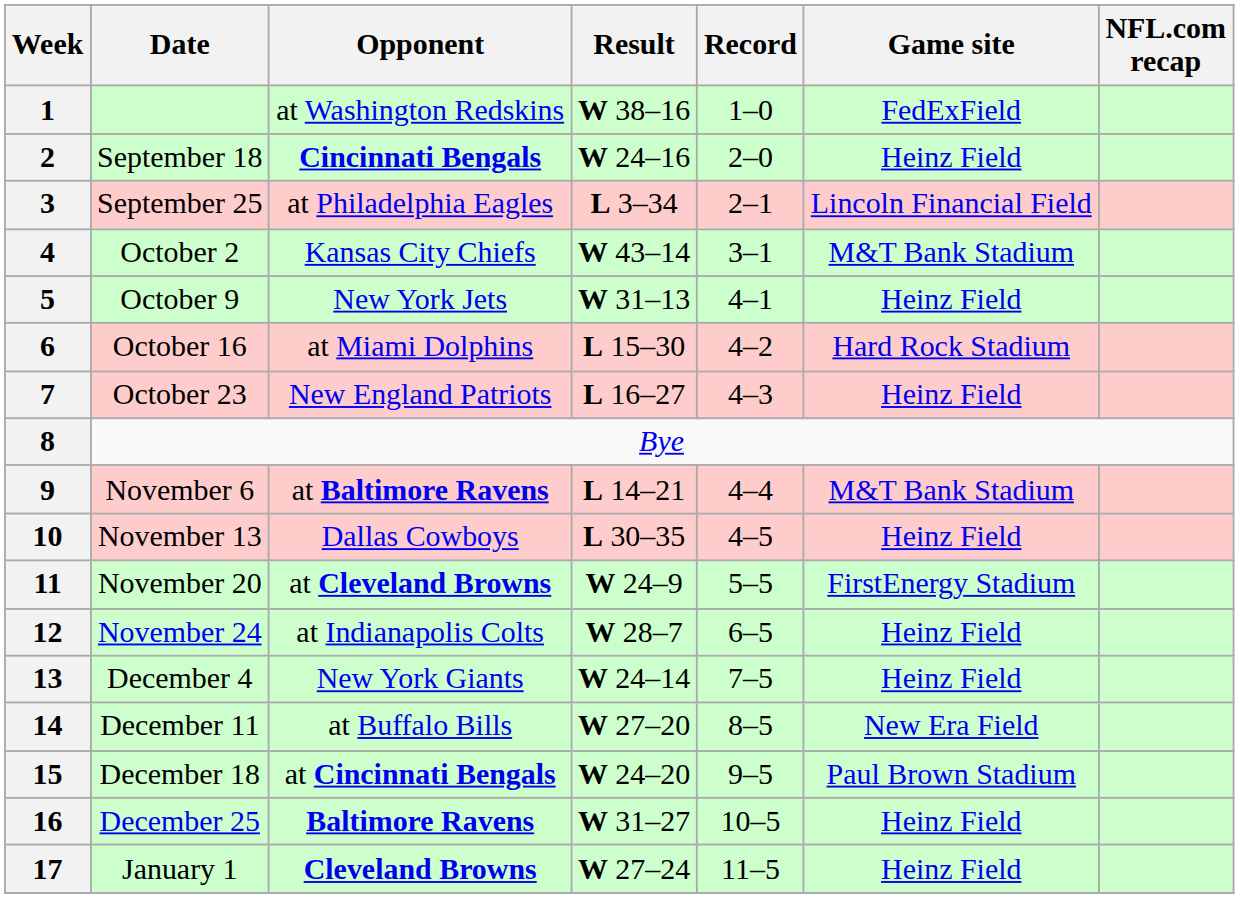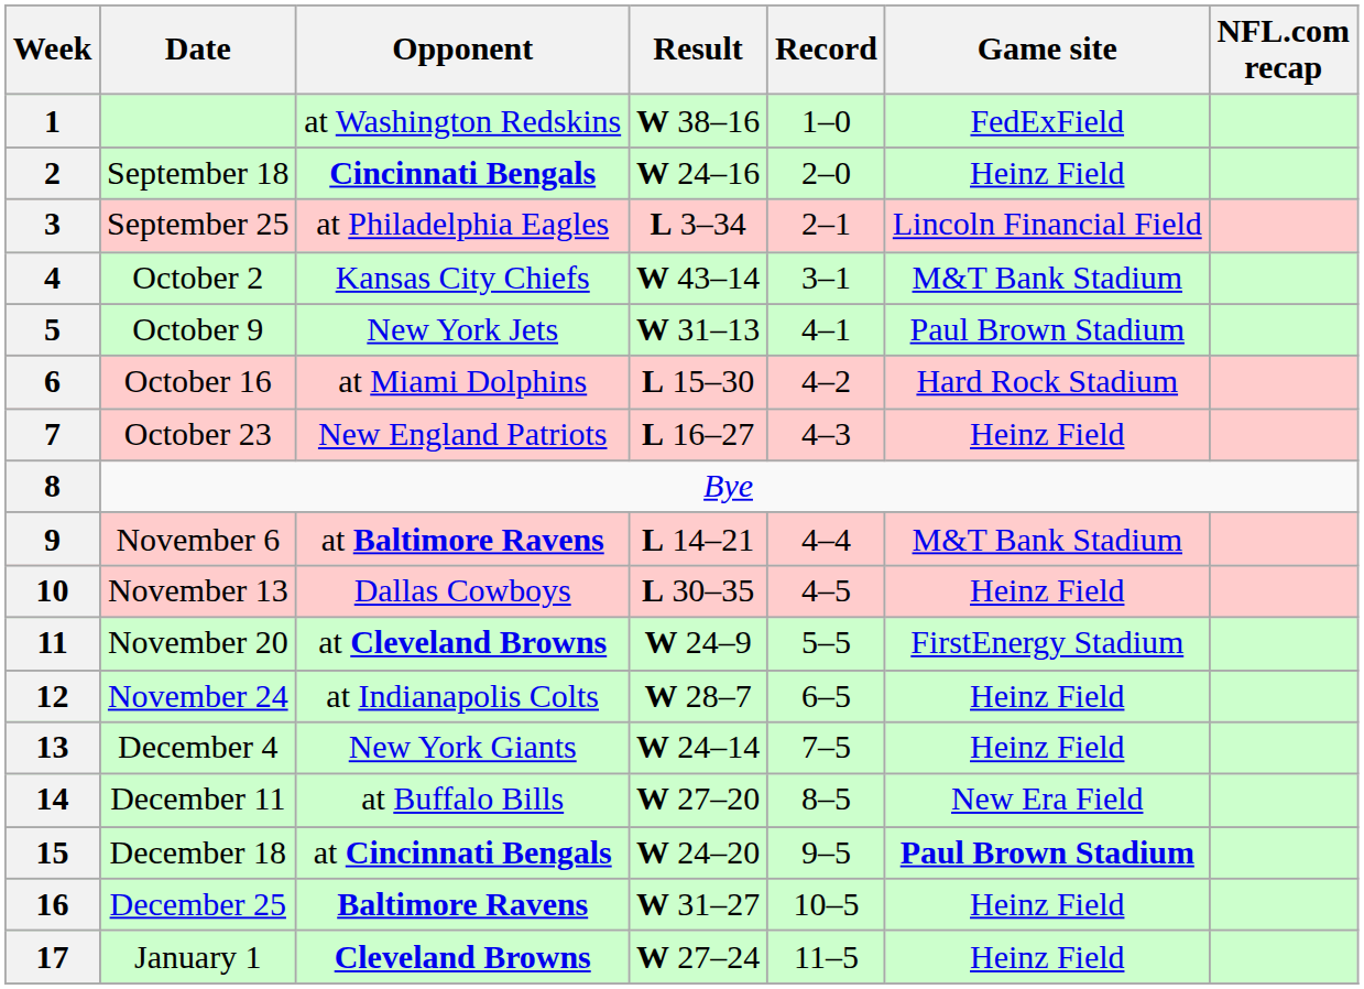5 | Game site: Heinz Field -> Paul Brown Stadium
15 | Game site: normal -> bold
